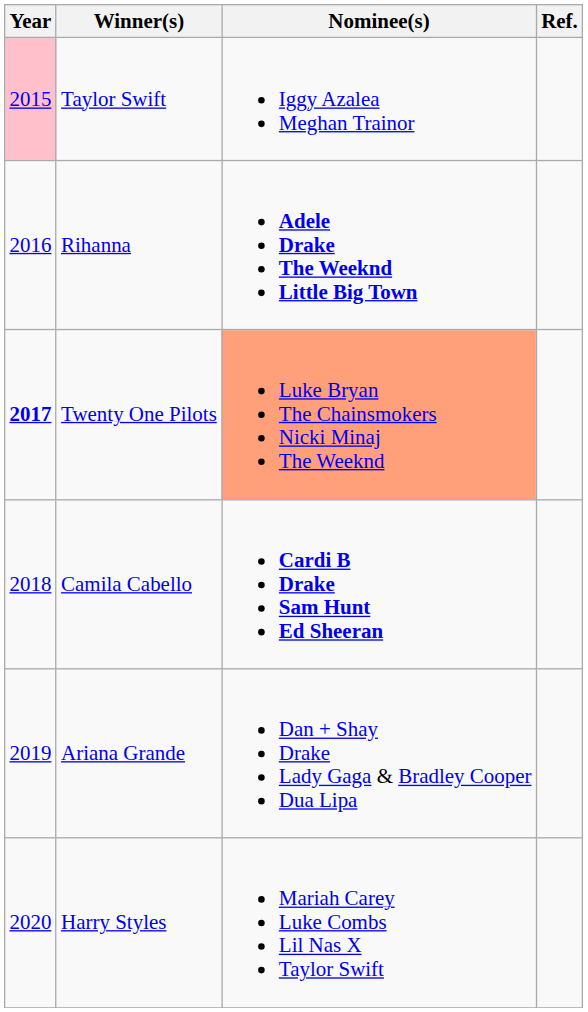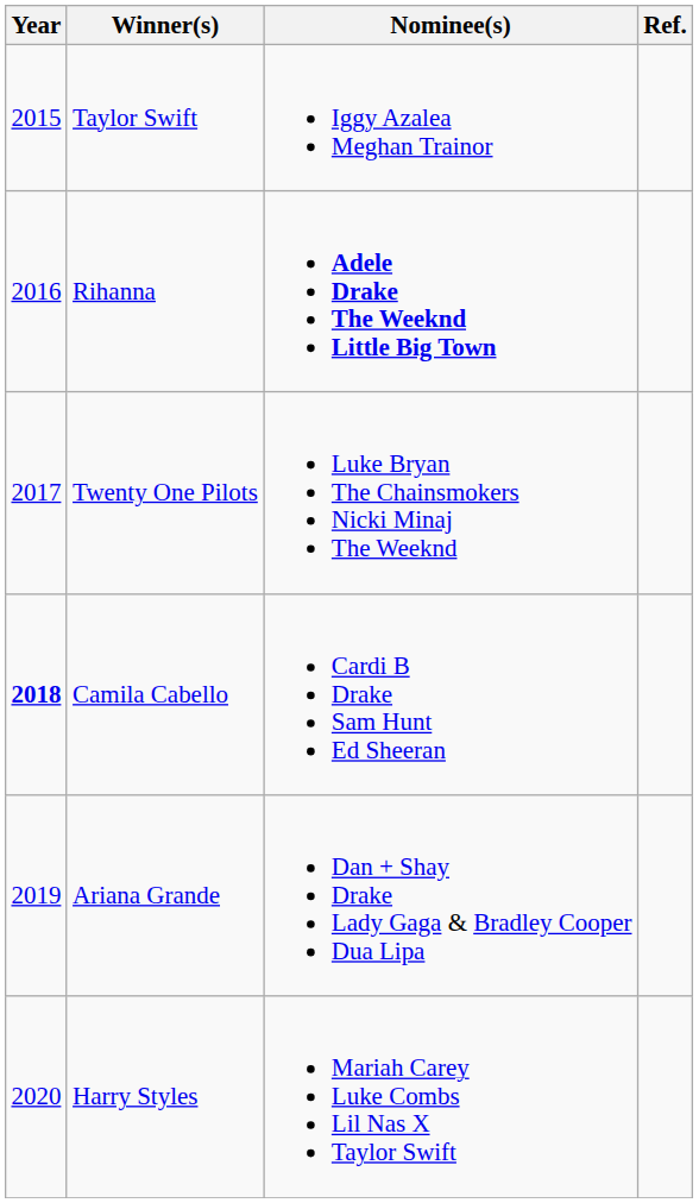Taylor Swift | Year: pink background -> no background
Twenty One Pilots | Year: bold -> normal
Twenty One Pilots | Nominee(s): lightsalmon background -> no background
Camila Cabello | Year: normal -> bold
Camila Cabello | Nominee(s): bold -> normal
